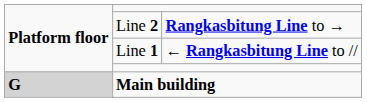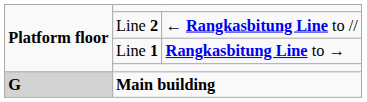Line 2 | column 3: Rangkasbitung Line to → -> ← Rangkasbitung Line to //
Line 1 | column 3: ← Rangkasbitung Line to // -> Rangkasbitung Line to →
